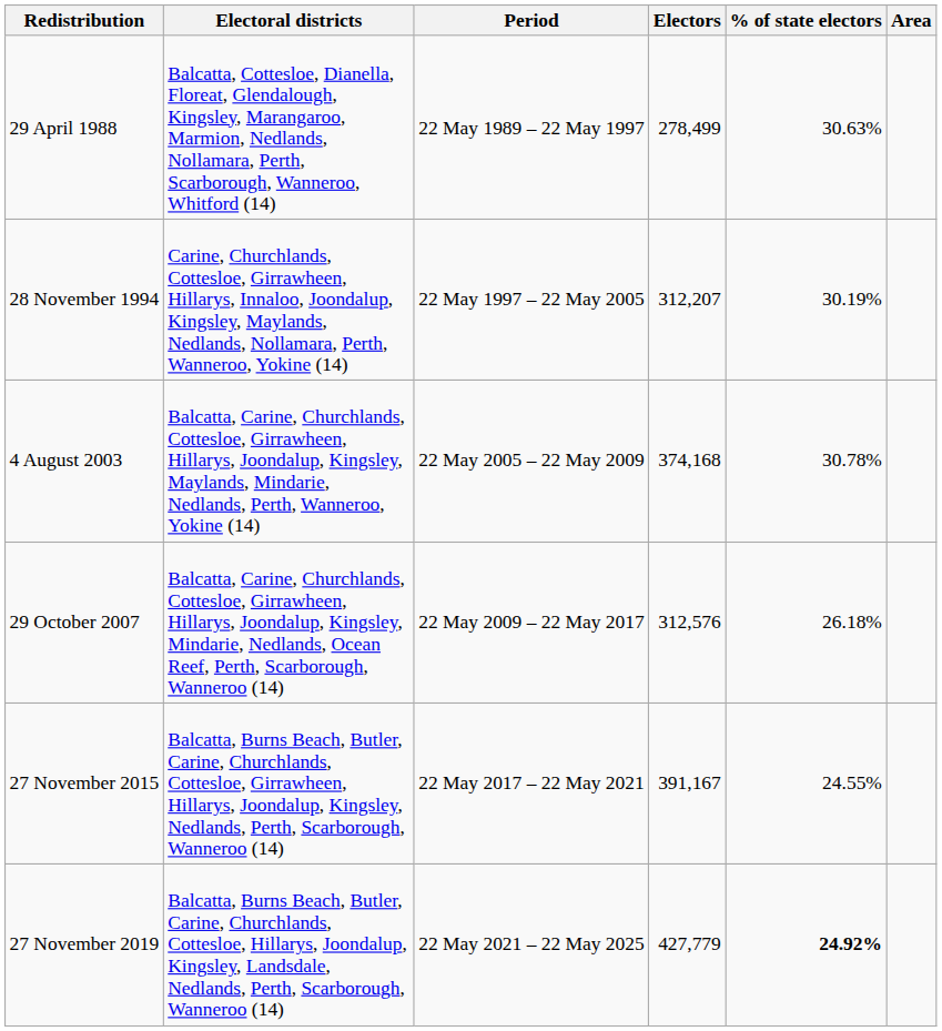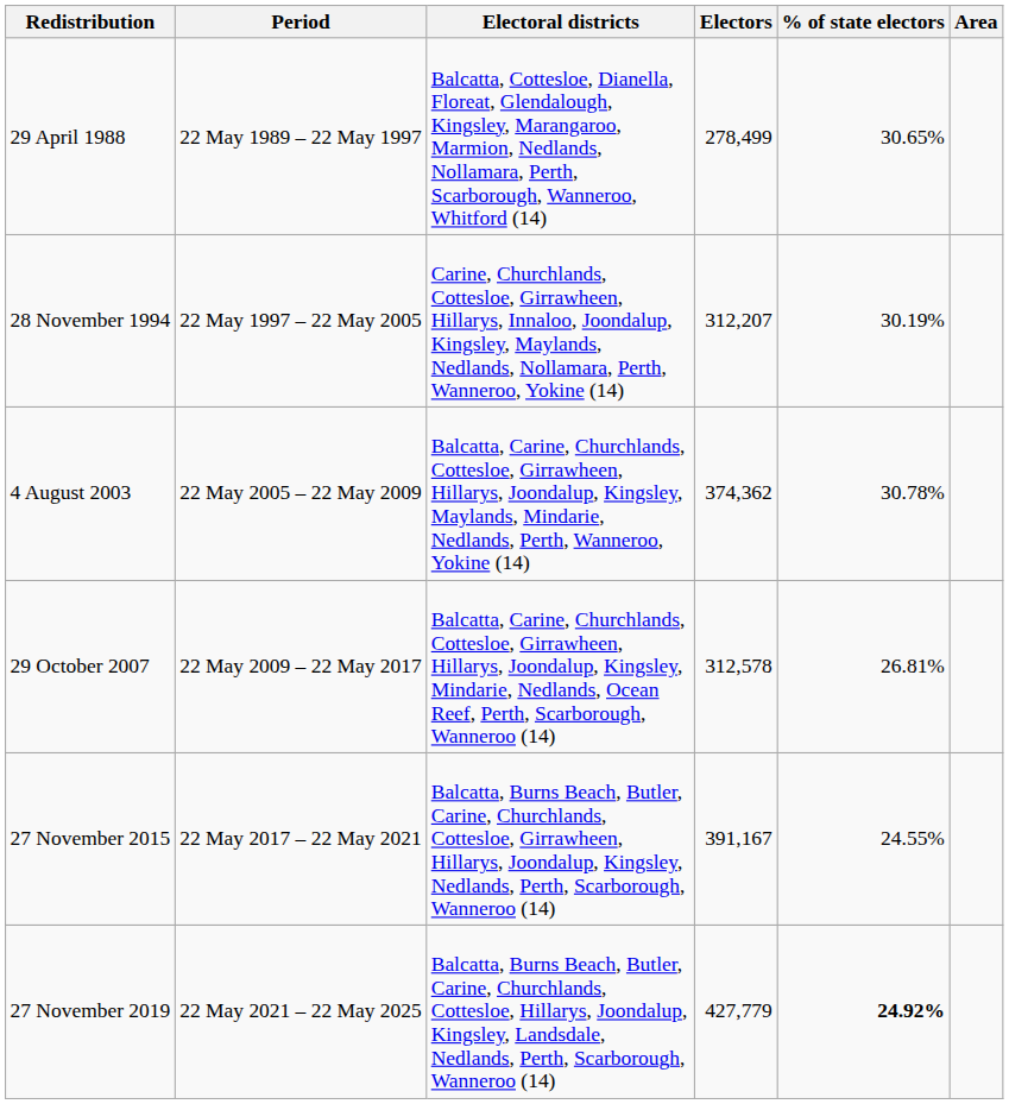columns swapped: Period <-> Electoral districts
29 April 1988 | % of state electors: 30.63% -> 30.65%
4 August 2003 | Electors: 374,168 -> 374,362
29 October 2007 | Electors: 312,576 -> 312,578
29 October 2007 | % of state electors: 26.18% -> 26.81%
